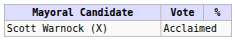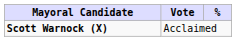Scott Warnock (X) | Mayoral Candidate: normal -> bold
